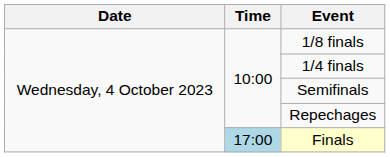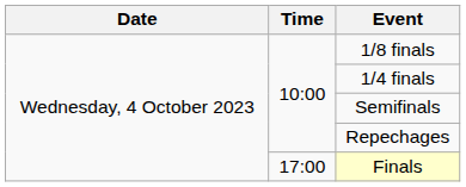Finals | Time: lightblue background -> no background
